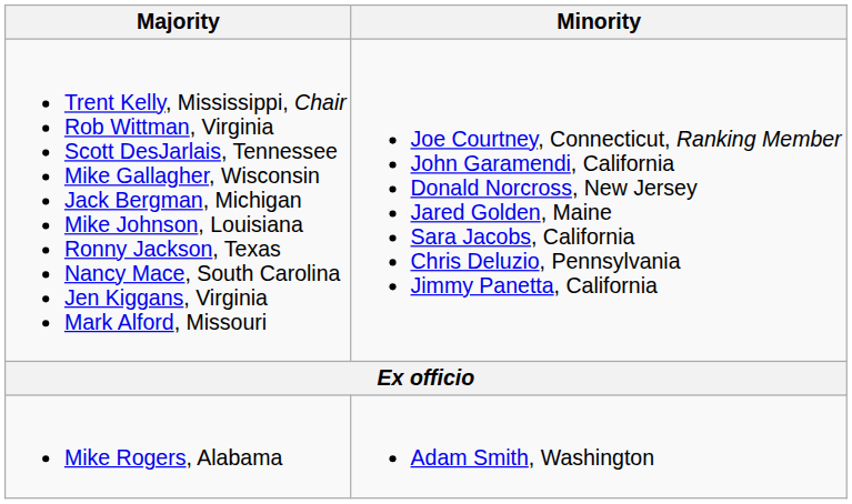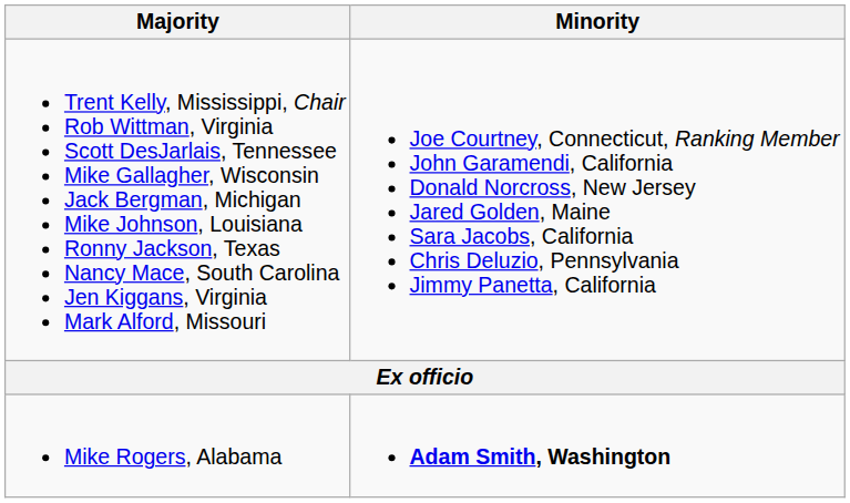Mike Rogers, Alabama | Minority: normal -> bold
